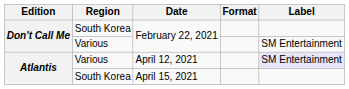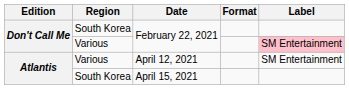Various / February 22, 2021 | Label: no background -> pink background
April 12, 2021 | Label: lavender background -> no background
